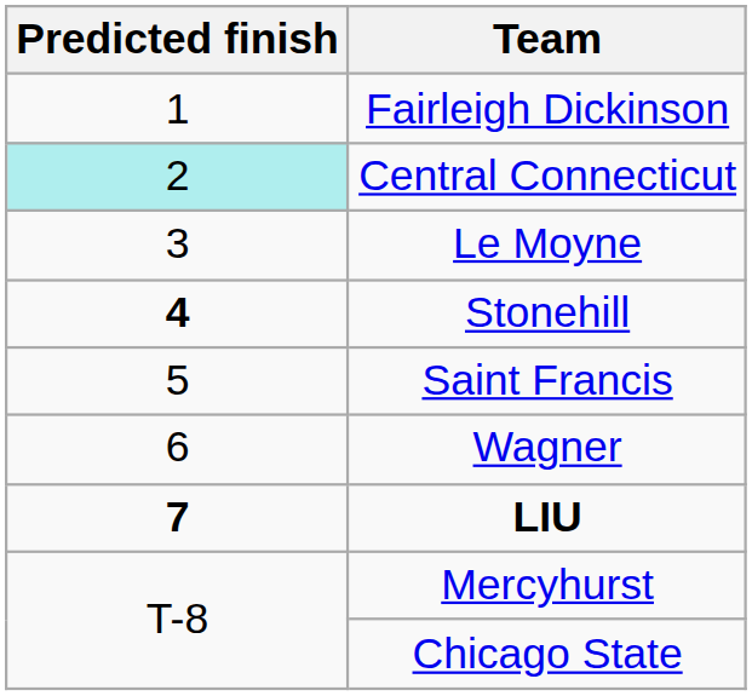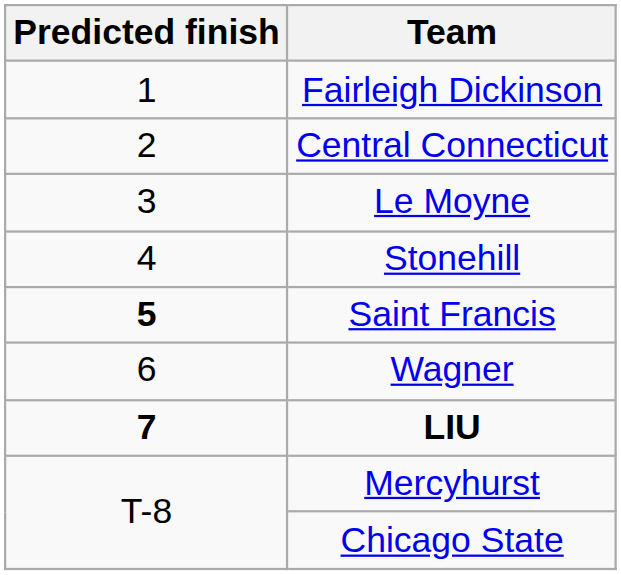Central Connecticut | Predicted finish: paleturquoise background -> no background
Stonehill | Predicted finish: bold -> normal
Saint Francis | Predicted finish: normal -> bold
